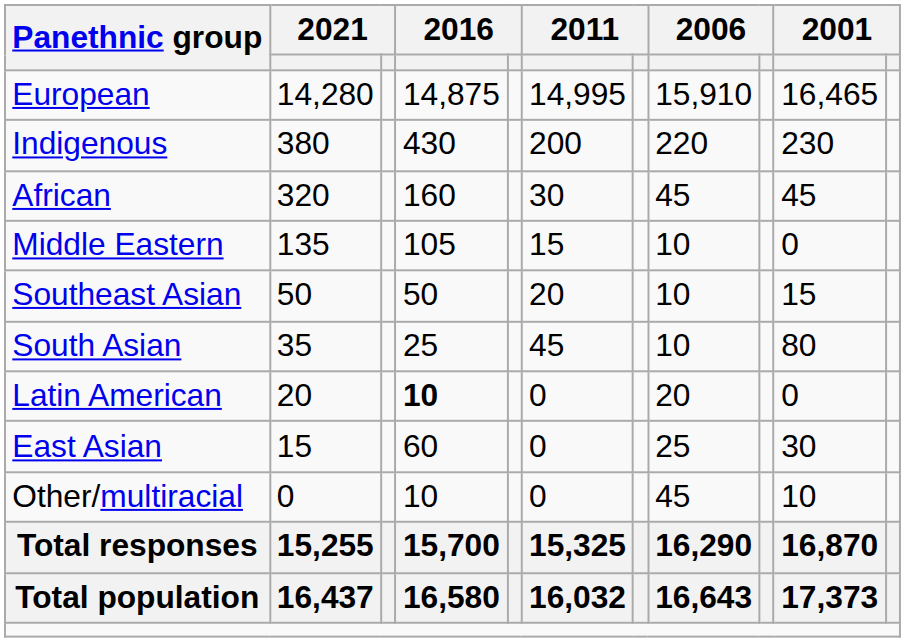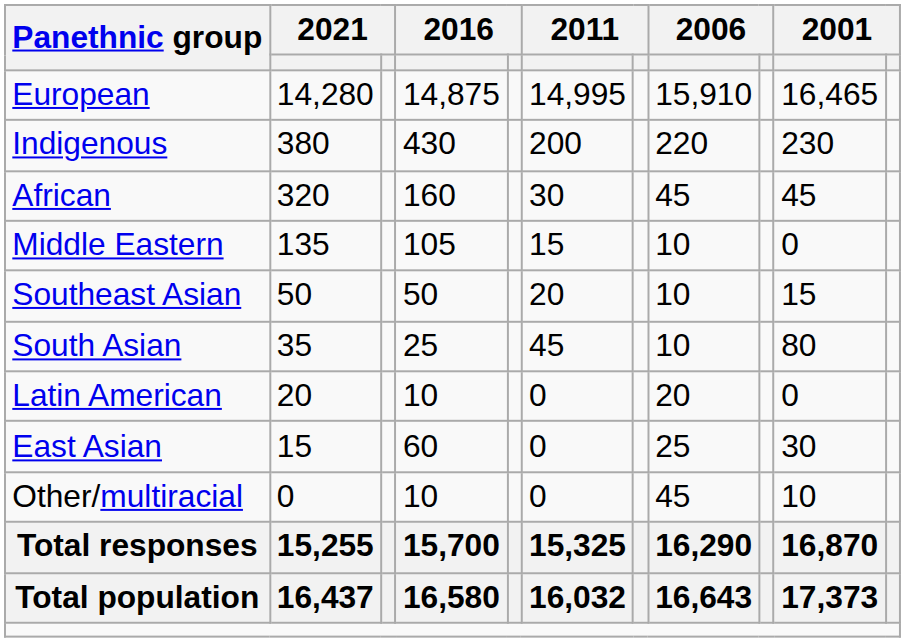Latin American | column 4: bold -> normal
